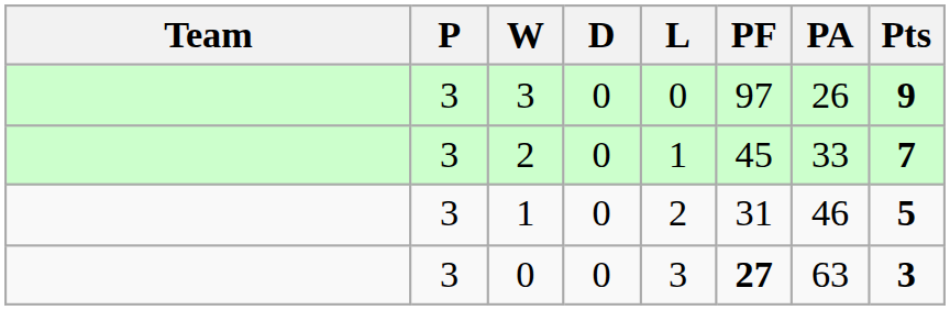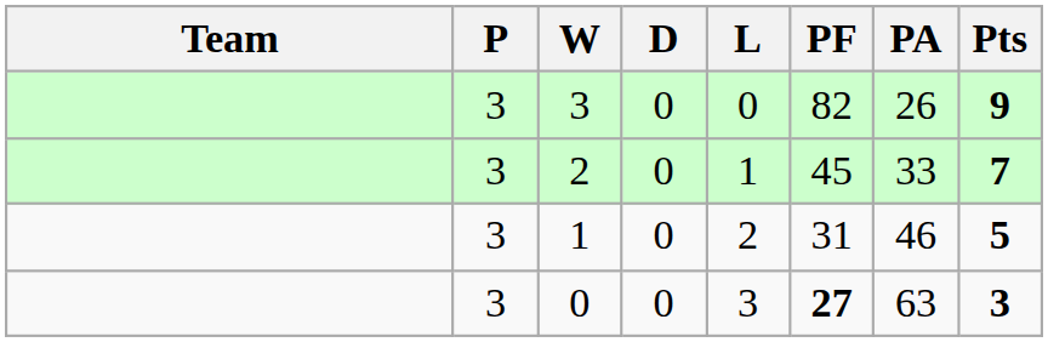row 2 | PF: 97 -> 82
